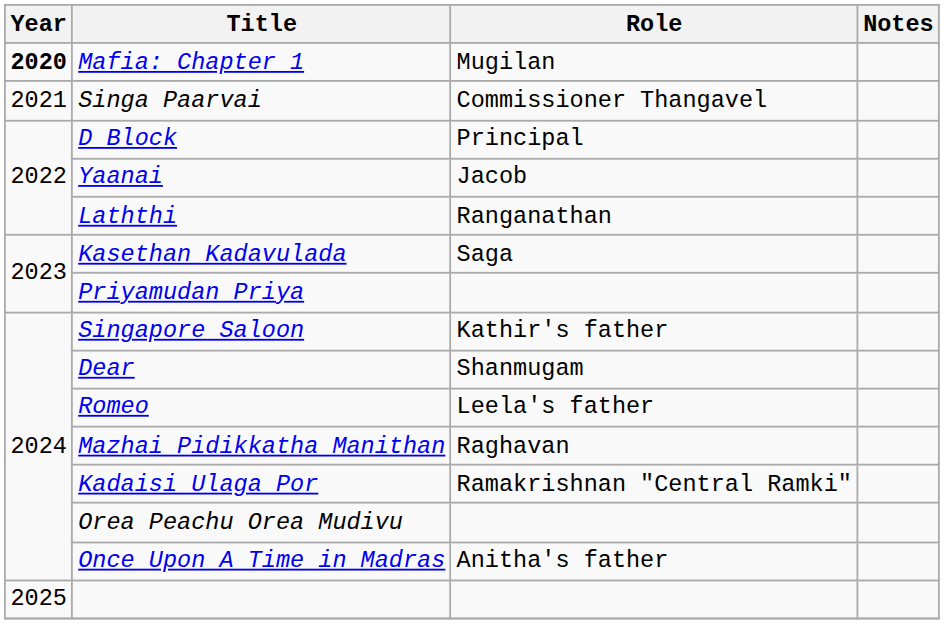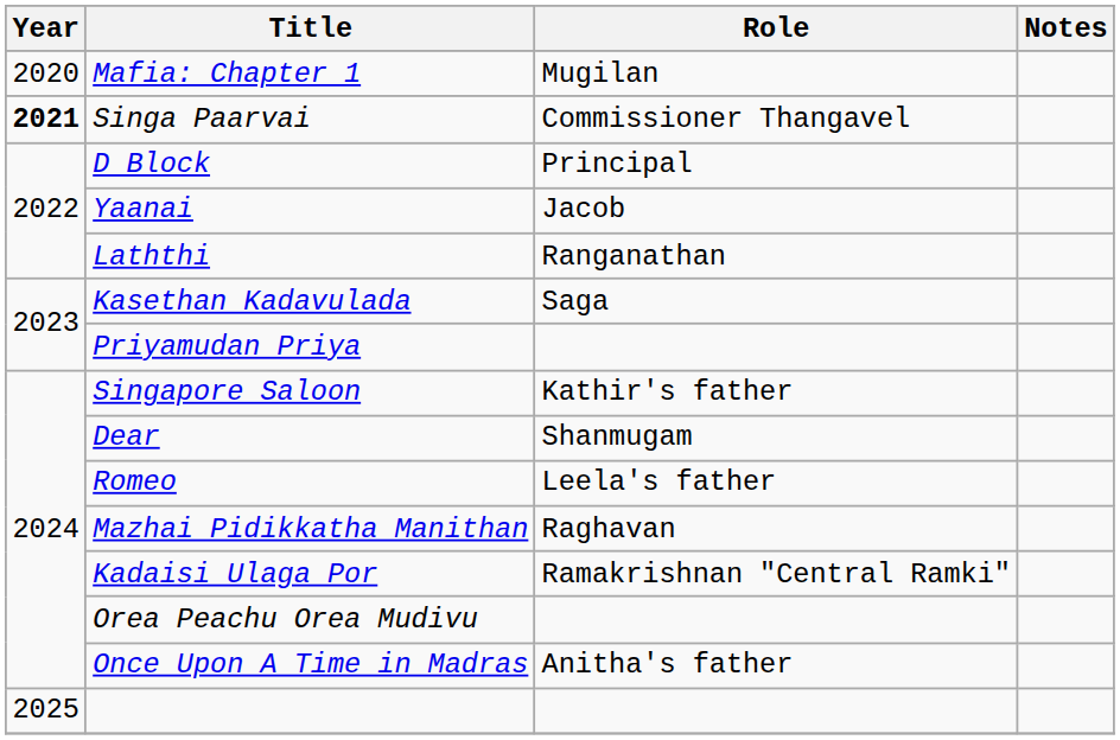Mafia: Chapter 1 | Year: bold -> normal
Singa Paarvai | Year: normal -> bold
